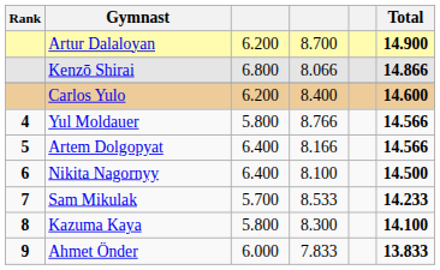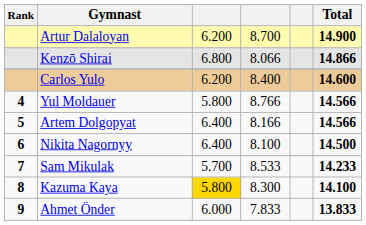Kazuma Kaya | column 3: no background -> gold background
